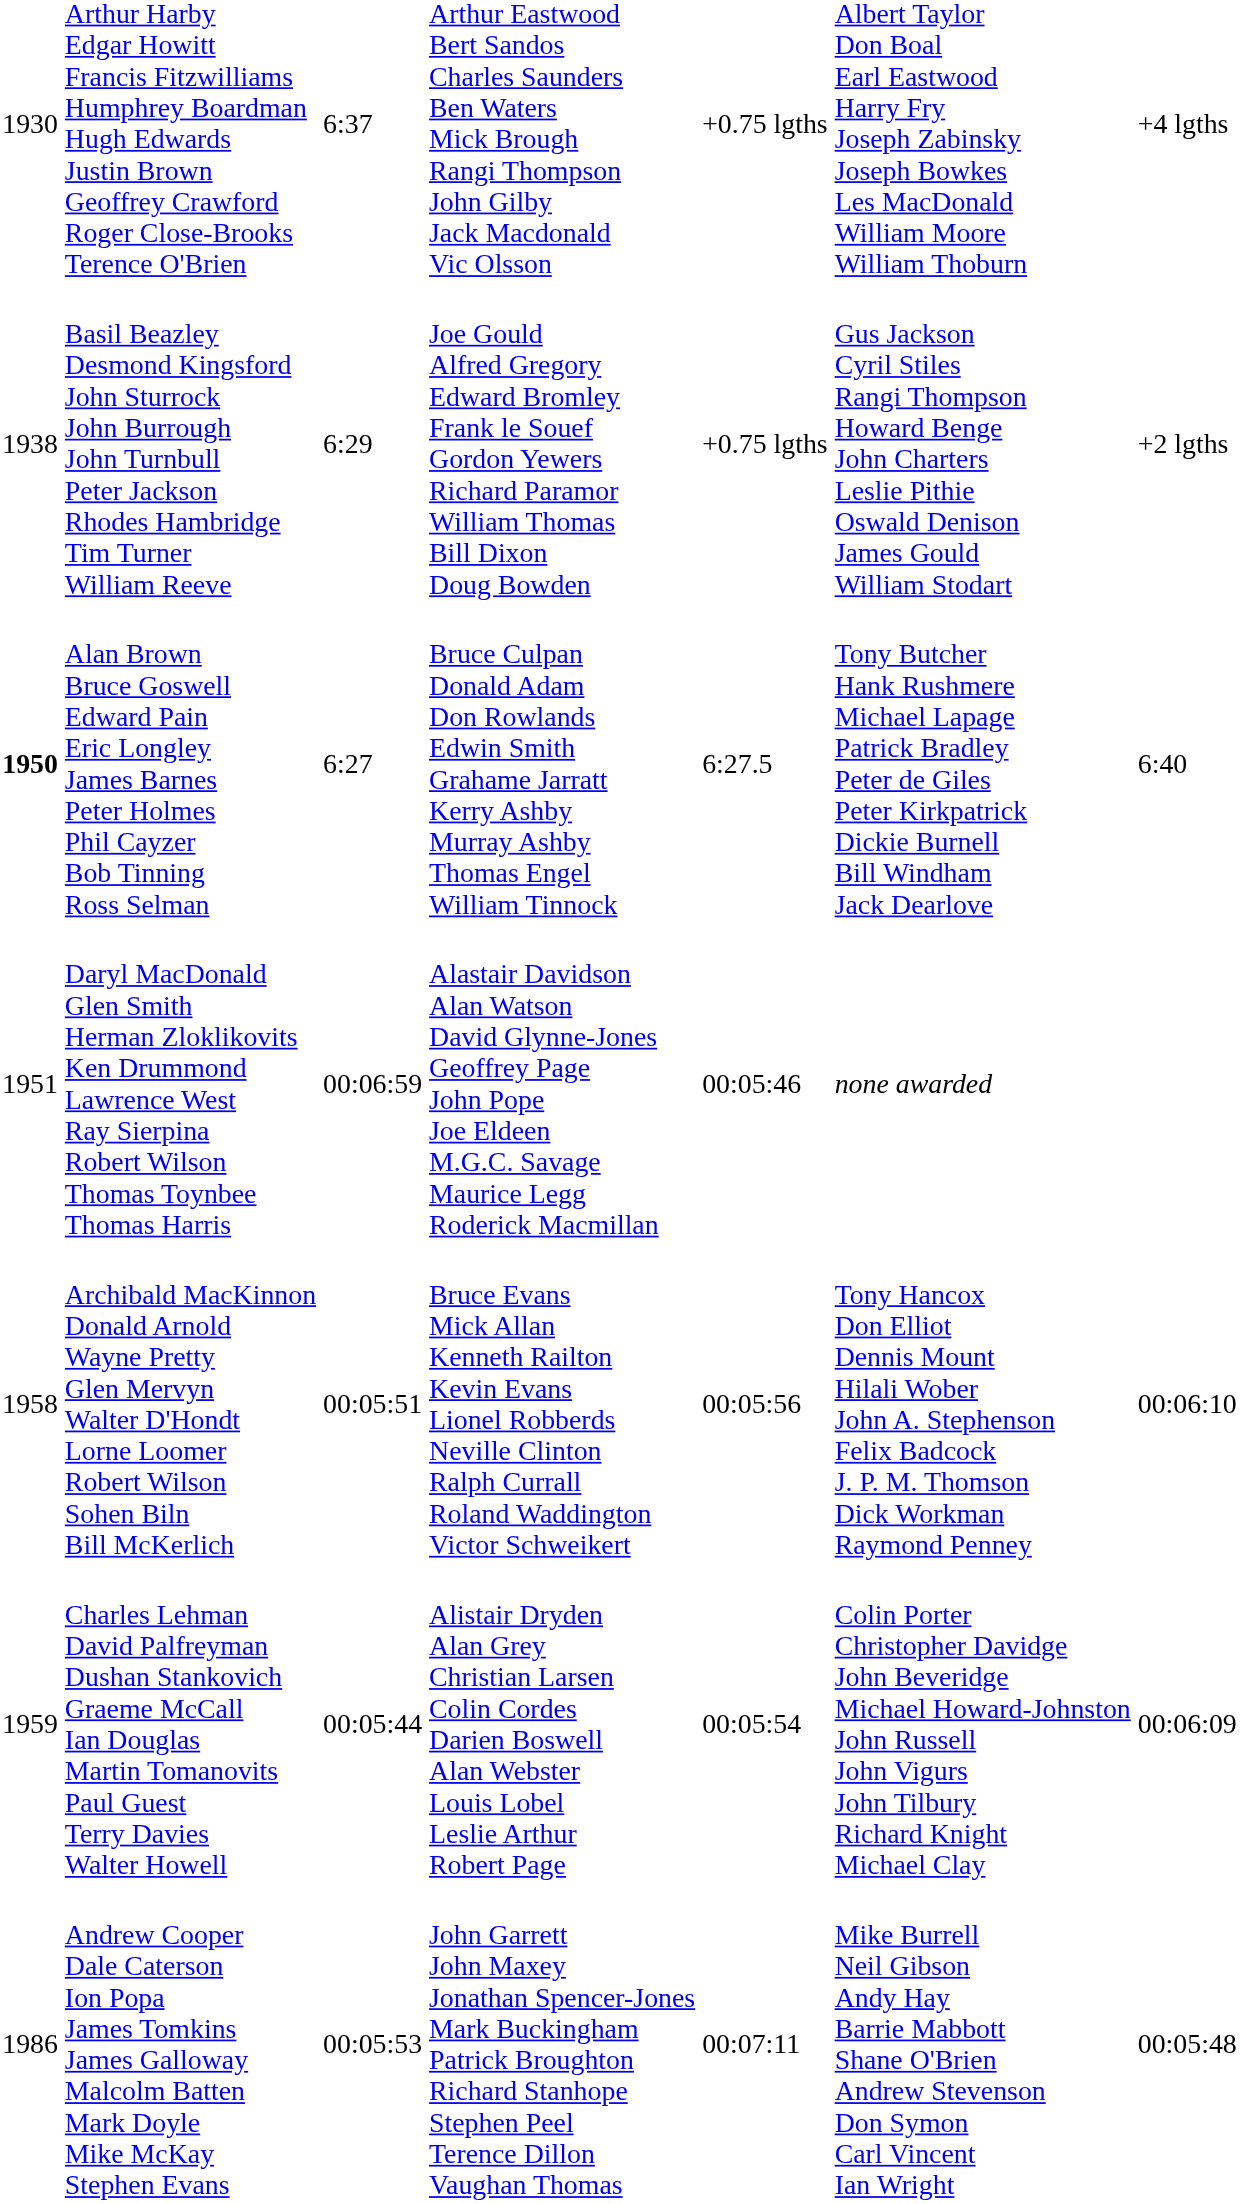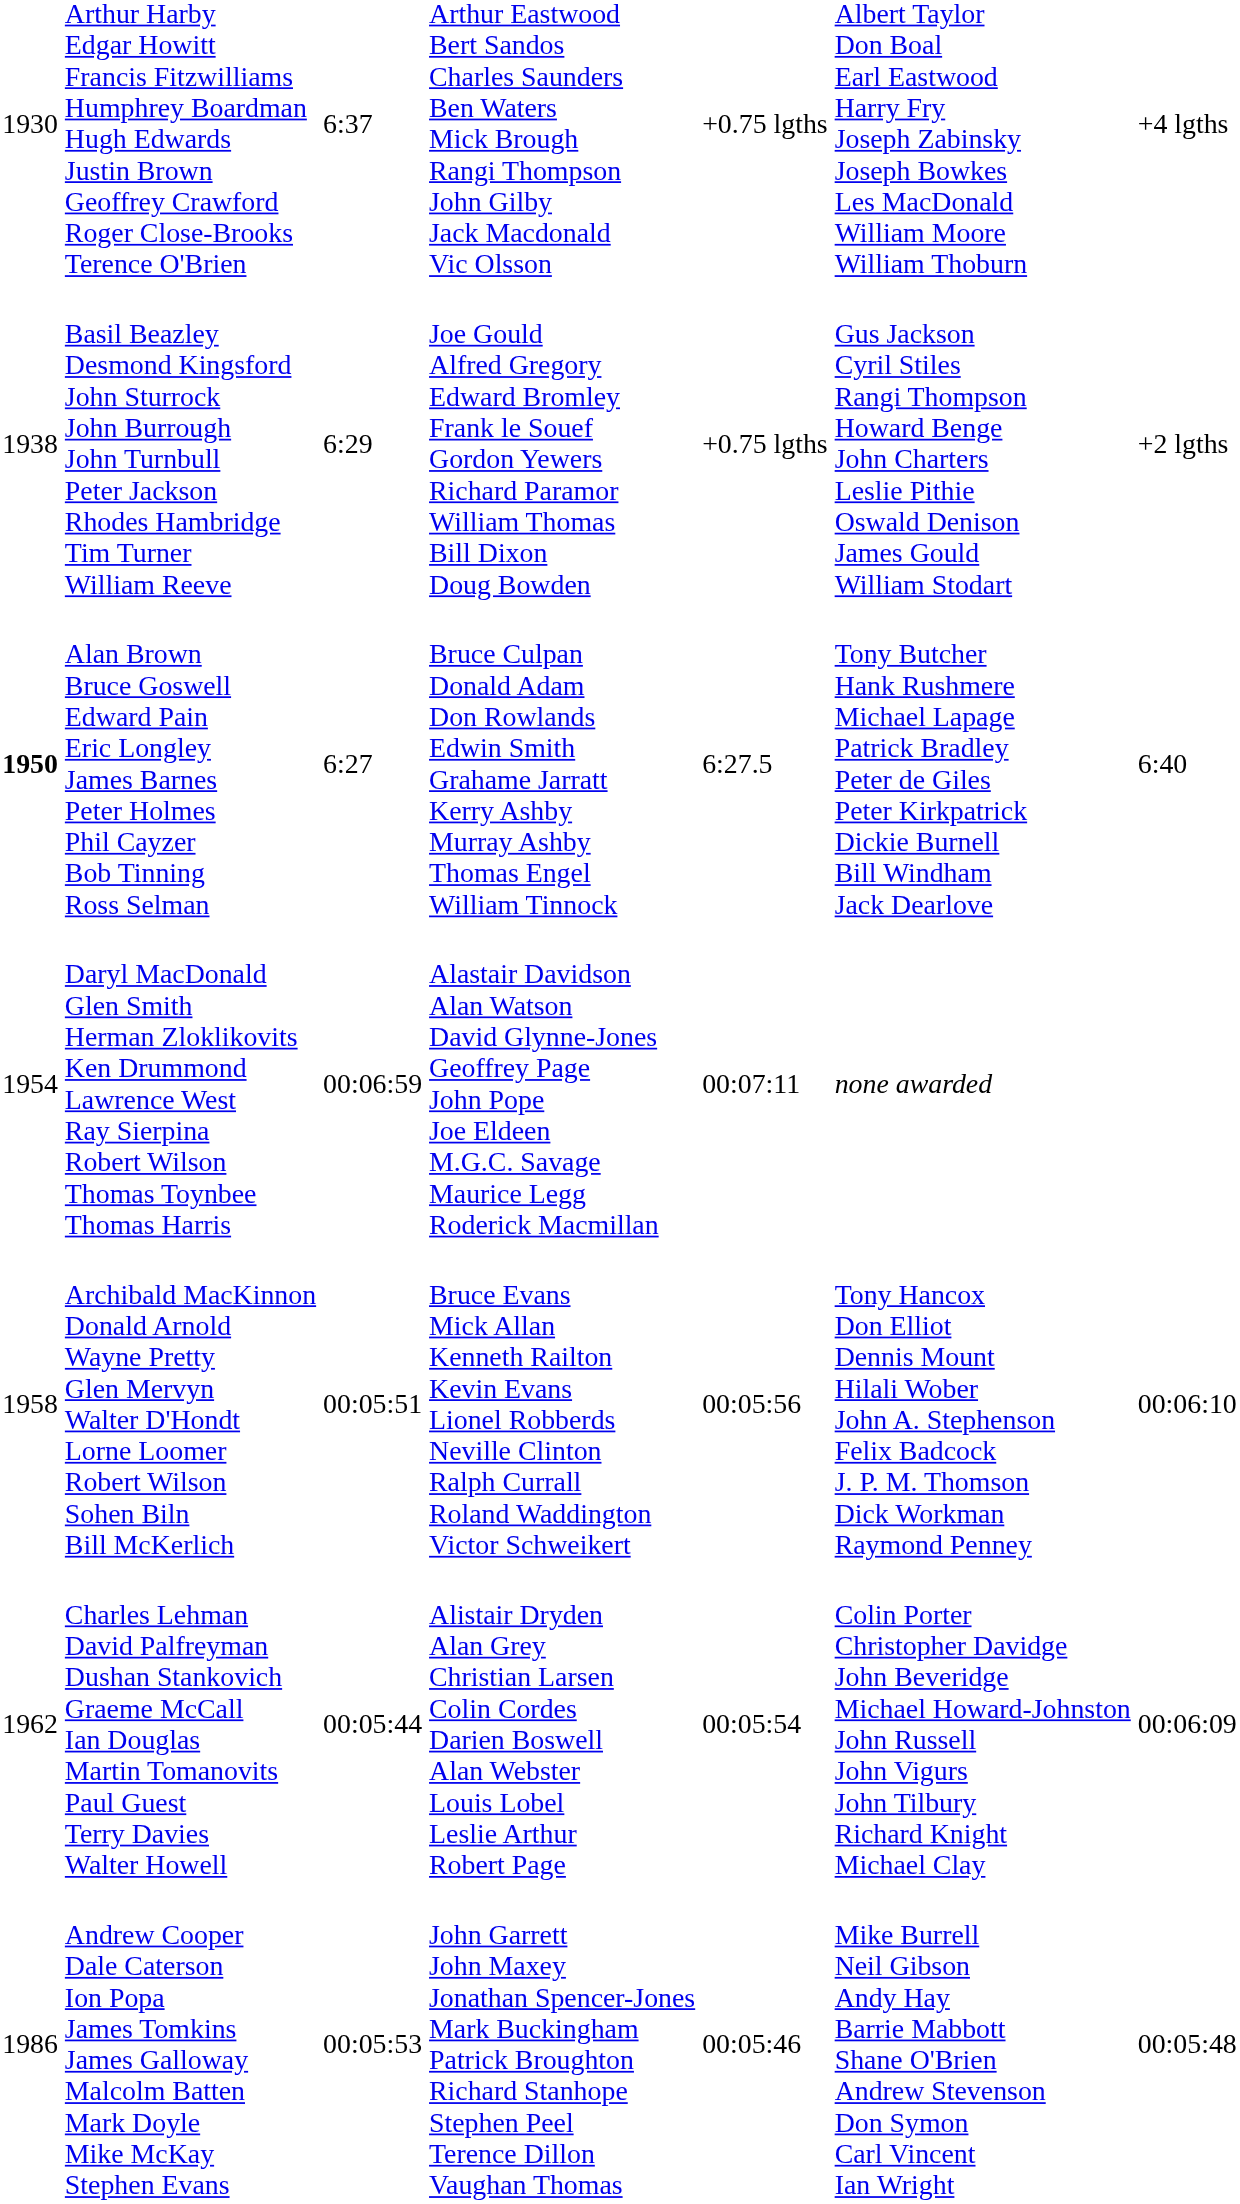row 4 | column 1: 1951 -> 1954
row 4 | column 5: 00:05:46 -> 00:07:11
row 6 | column 1: 1959 -> 1962
row 7 | column 5: 00:07:11 -> 00:05:46
